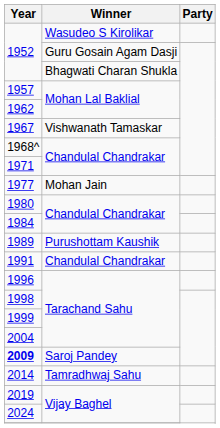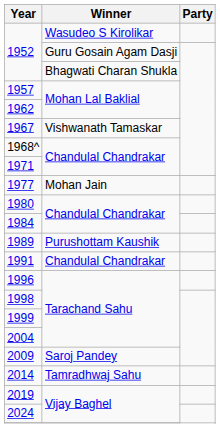2009 | Year: bold -> normal
